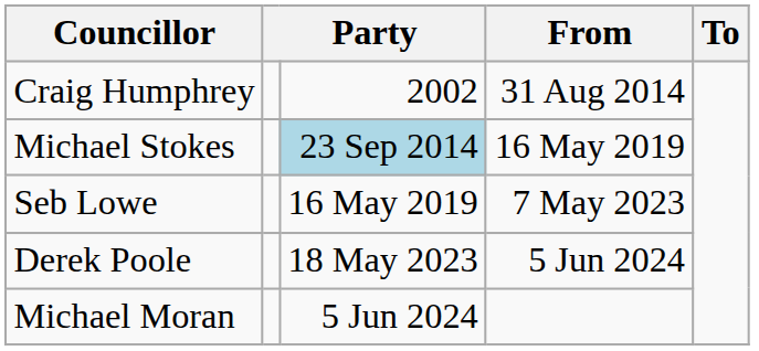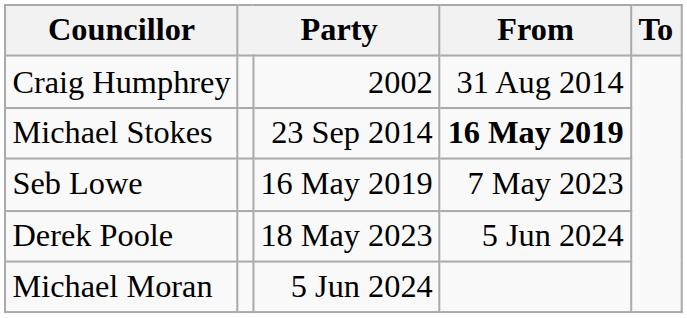Michael Stokes | column 3: lightblue background -> no background
Michael Stokes | From: normal -> bold
